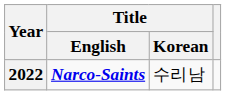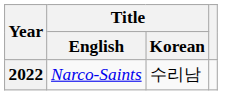2022 | Title / English: bold -> normal
